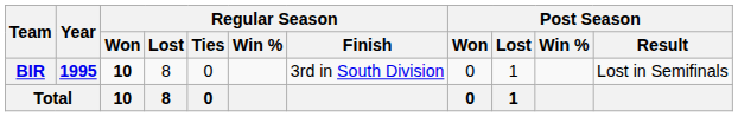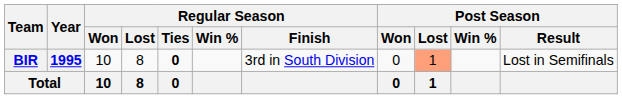BIR | Regular Season / Won: bold -> normal
BIR | Regular Season / Ties: normal -> bold
BIR | Post Season / Lost: no background -> lightsalmon background
